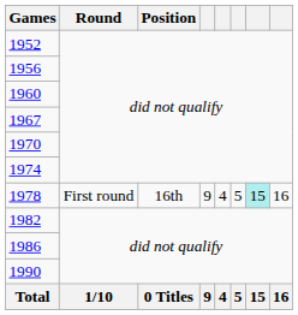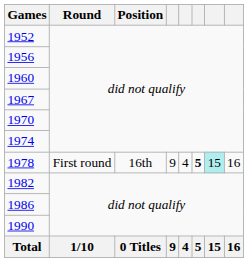1978 | column 6: normal -> bold
